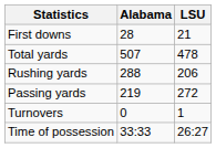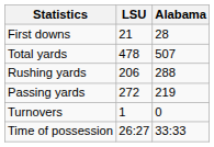columns swapped: LSU <-> Alabama
